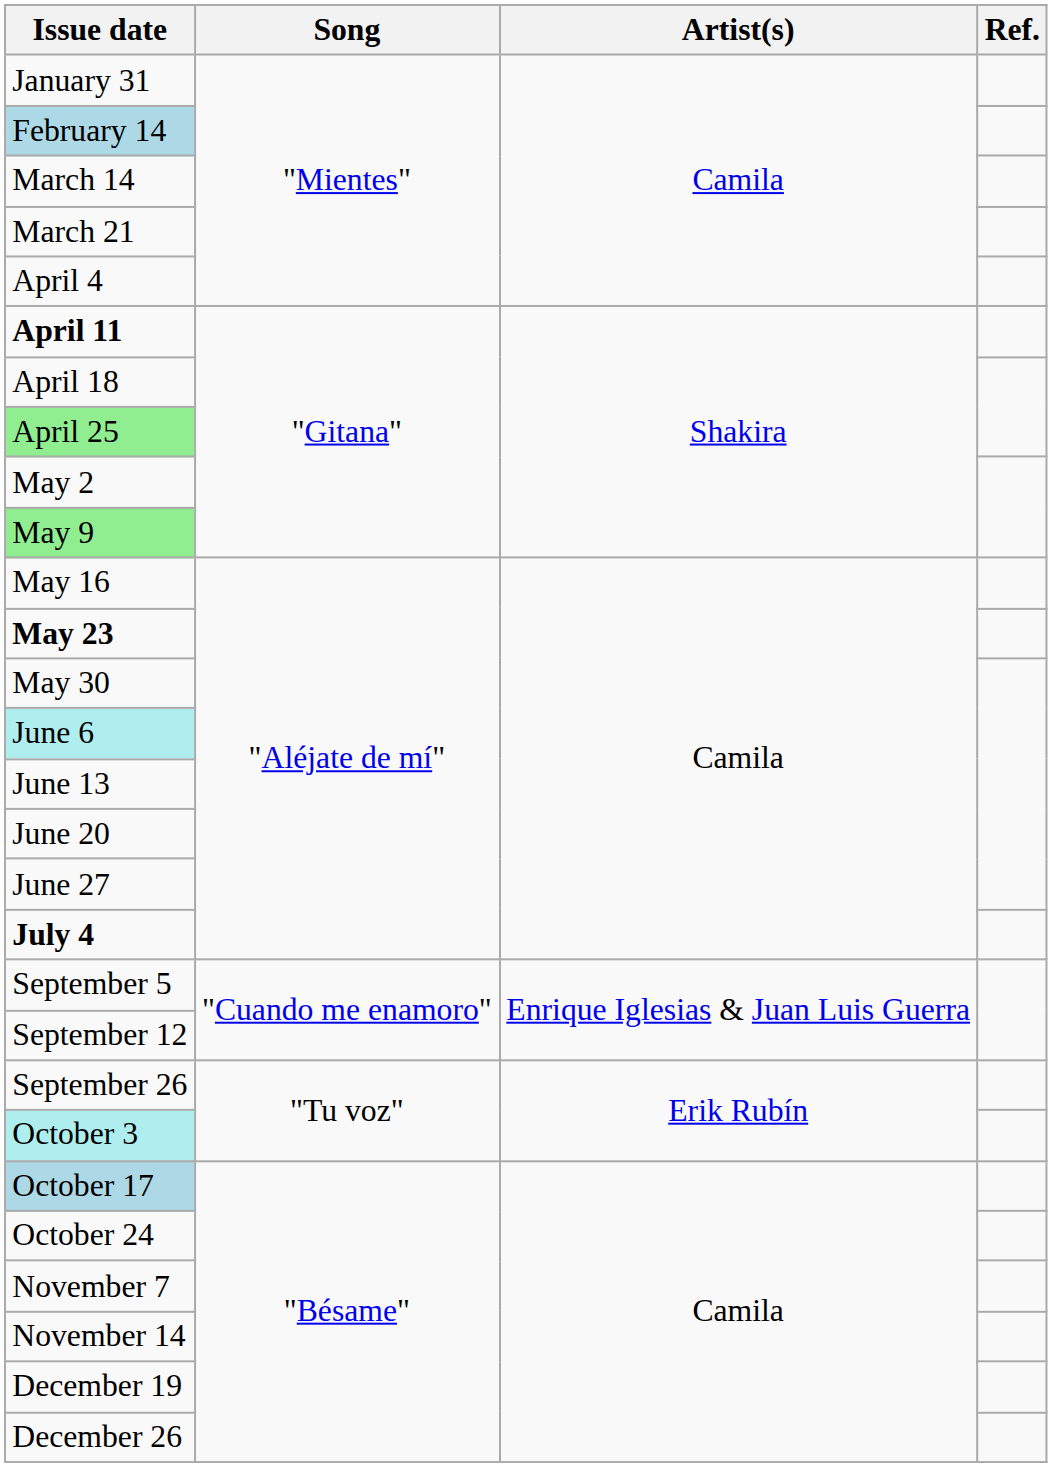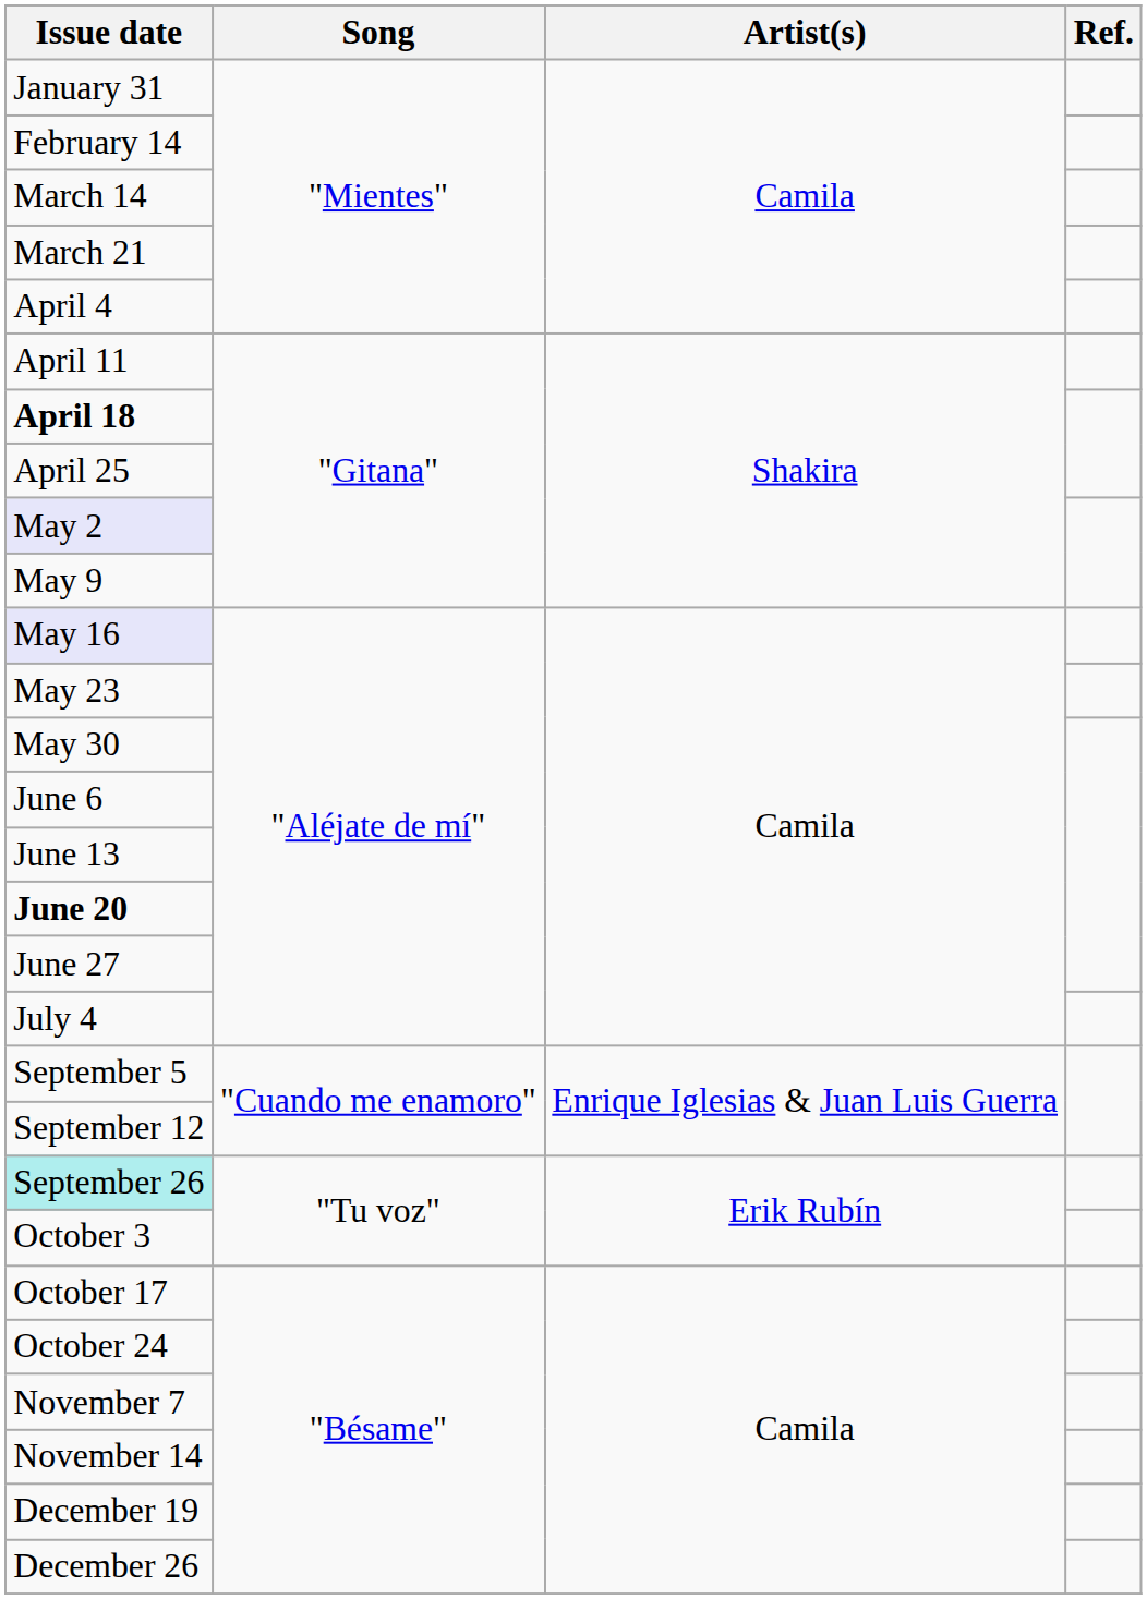February 14 | Issue date: lightblue background -> no background
April 11 | Issue date: bold -> normal
April 18 | Issue date: normal -> bold
April 25 | Issue date: lightgreen background -> no background
May 2 | Issue date: no background -> lavender background
May 9 | Issue date: lightgreen background -> no background
May 16 | Issue date: no background -> lavender background
May 23 | Issue date: bold -> normal
June 6 | Issue date: paleturquoise background -> no background
June 20 | Issue date: normal -> bold
July 4 | Issue date: bold -> normal
September 26 | Issue date: no background -> paleturquoise background
October 3 | Issue date: paleturquoise background -> no background
October 17 | Issue date: lightblue background -> no background
